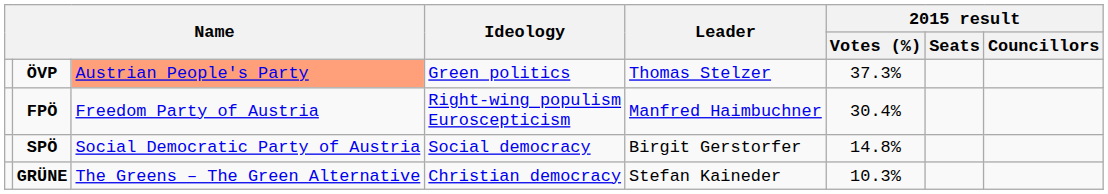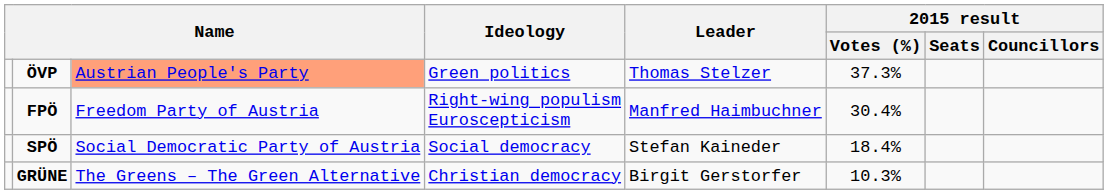SPÖ | Leader: Birgit Gerstorfer -> Stefan Kaineder
SPÖ | 2015 result / Votes (%): 14.8% -> 18.4%
GRÜNE | Leader: Stefan Kaineder -> Birgit Gerstorfer
